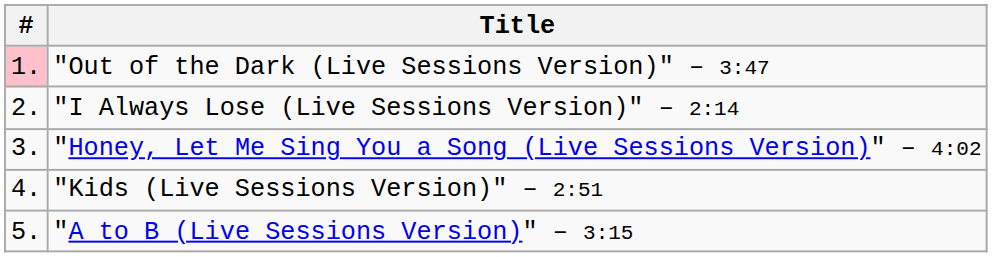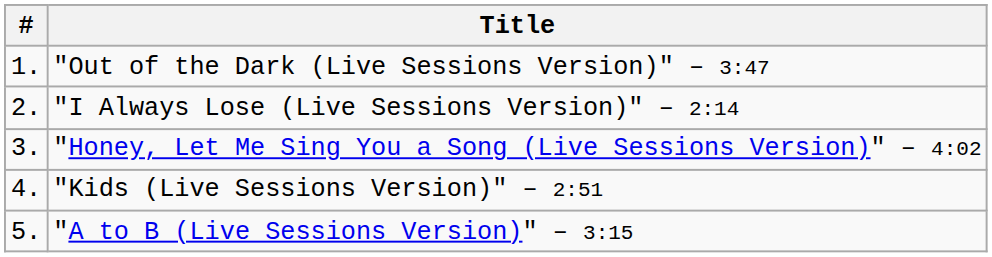"Out of the Dark (Live Sessions Version)" – 3:47 | #: pink background -> no background
